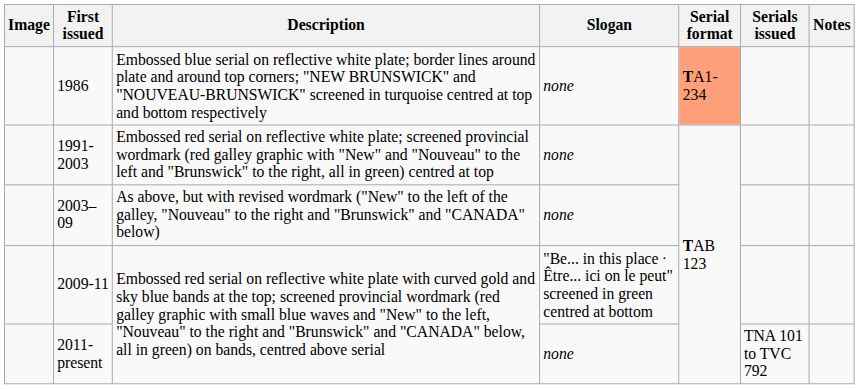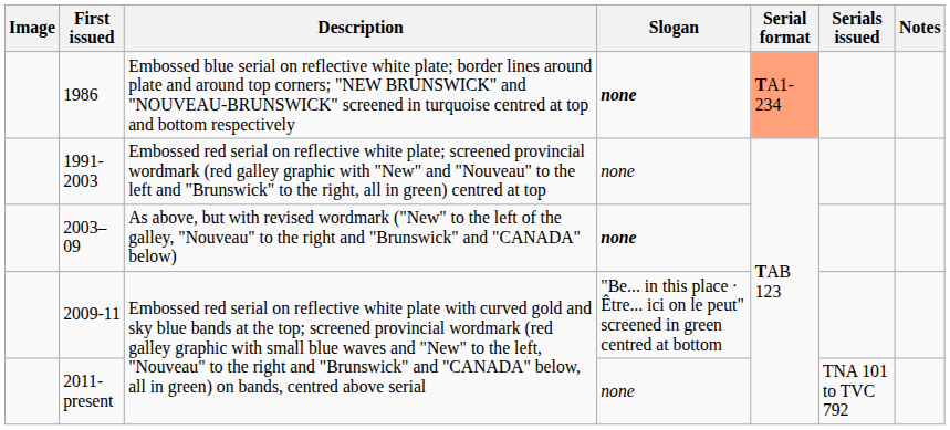1986 | Slogan: normal -> bold
2003–09 | Slogan: normal -> bold
